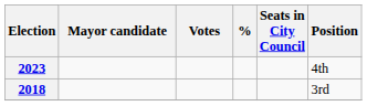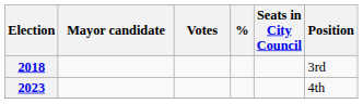rows swapped: 2018 <-> 2023
